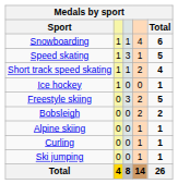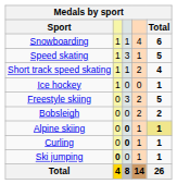Alpine skiing | column 3: normal -> bold
Alpine skiing | Total: no background -> khaki background
Curling | column 3: normal -> bold
Ski jumping | column 2: normal -> bold
